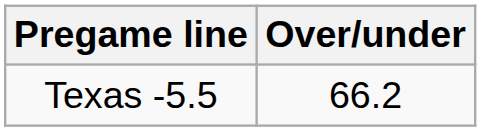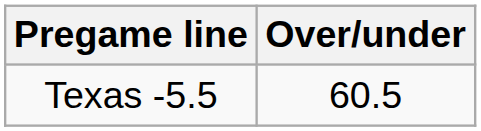Texas -5.5 | Over/under: 66.2 -> 60.5
